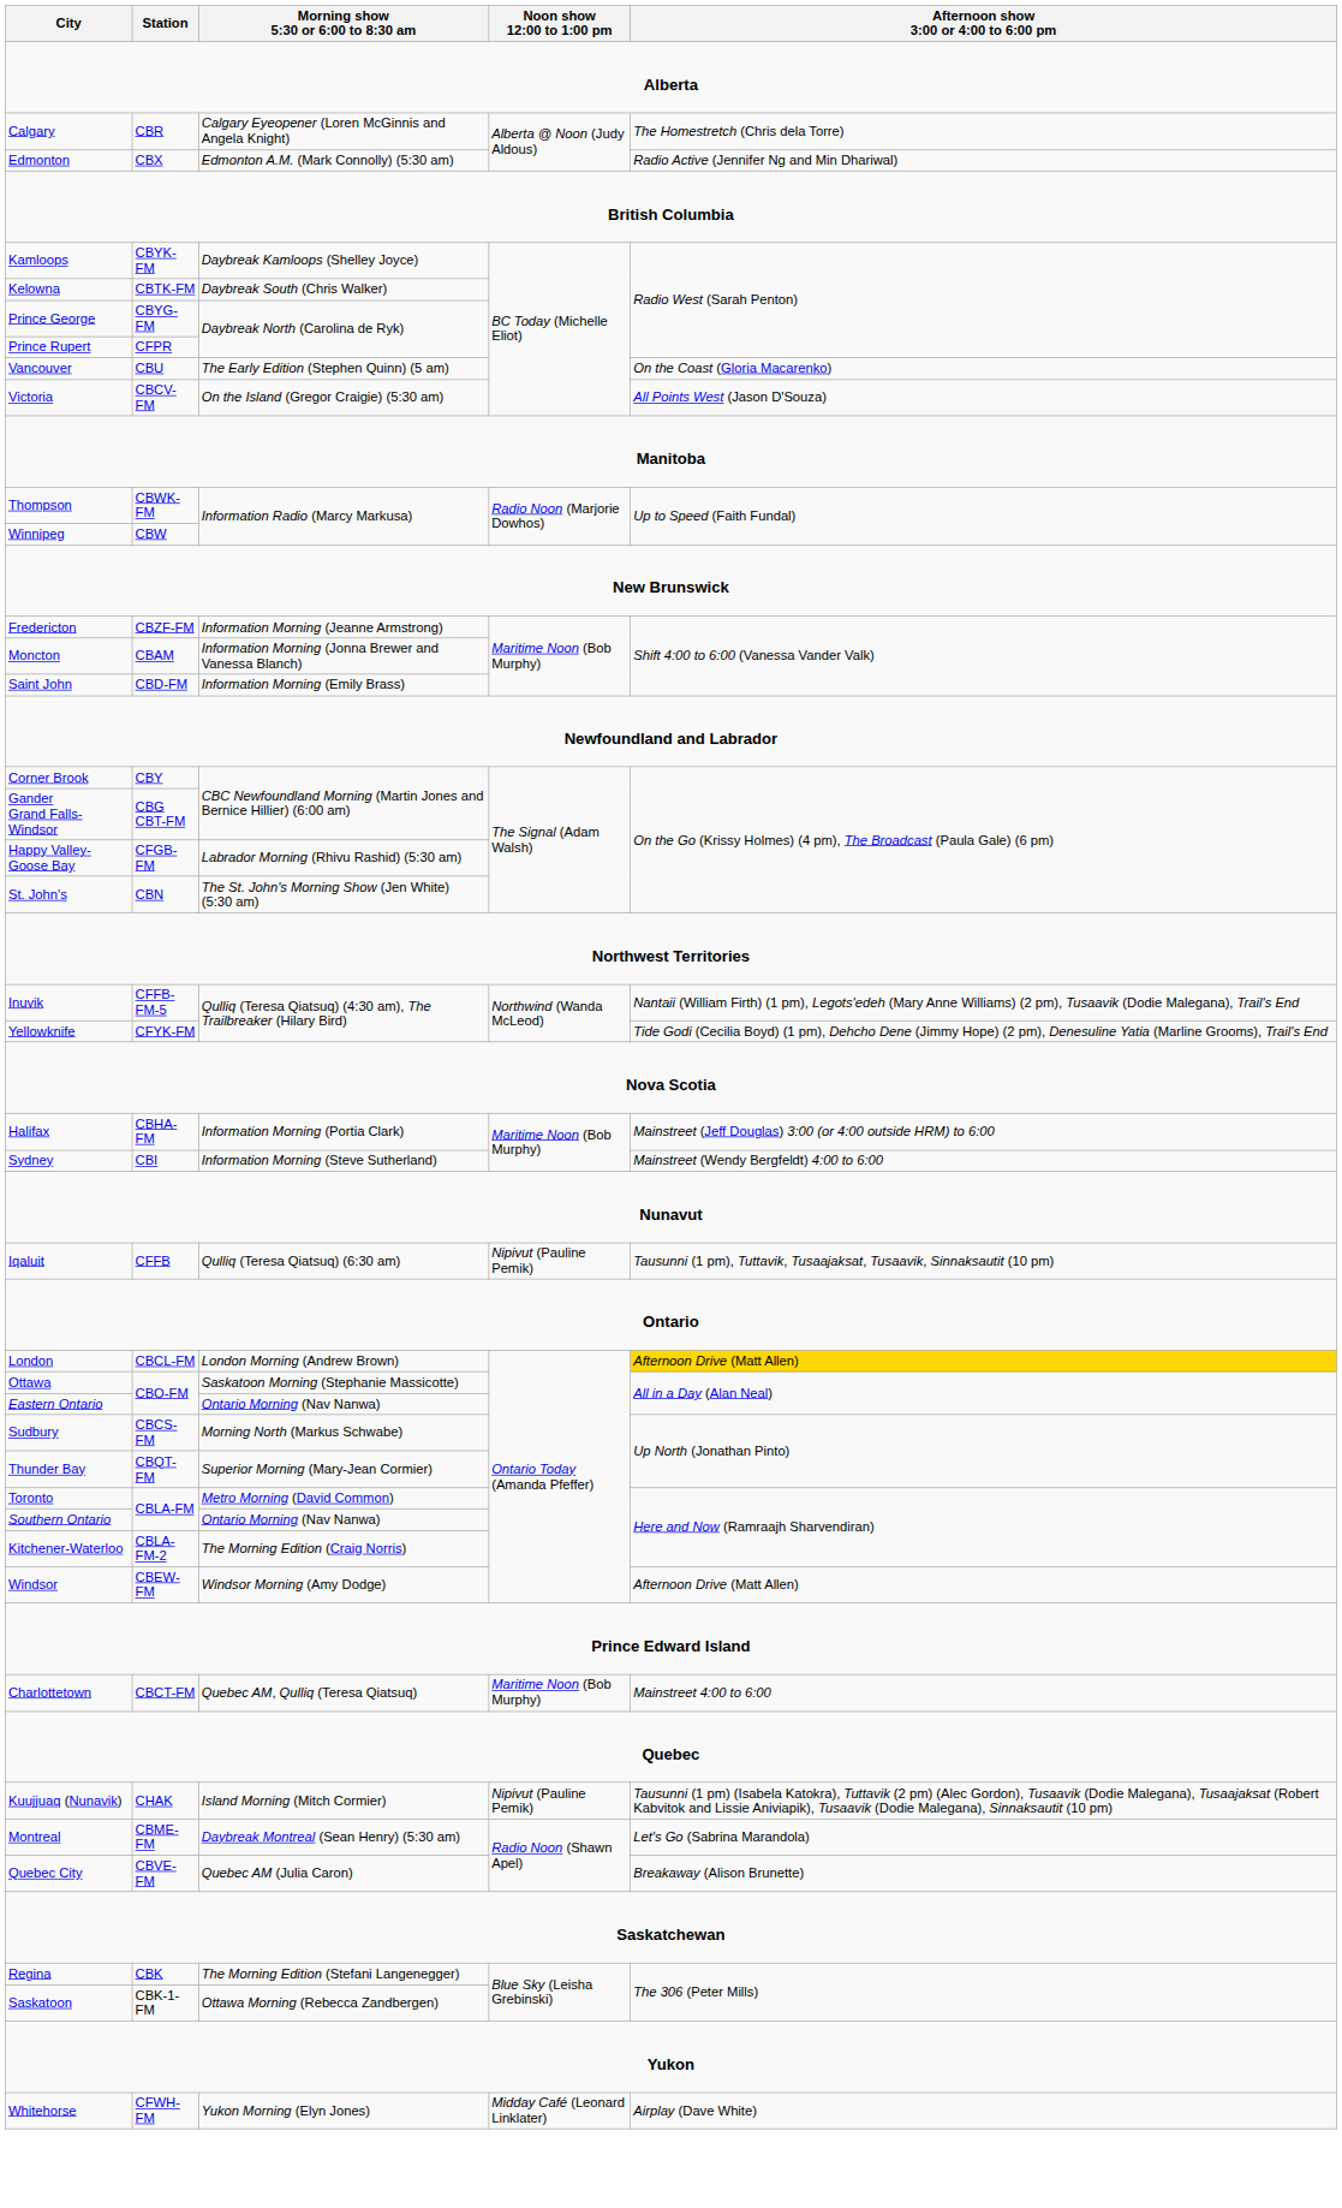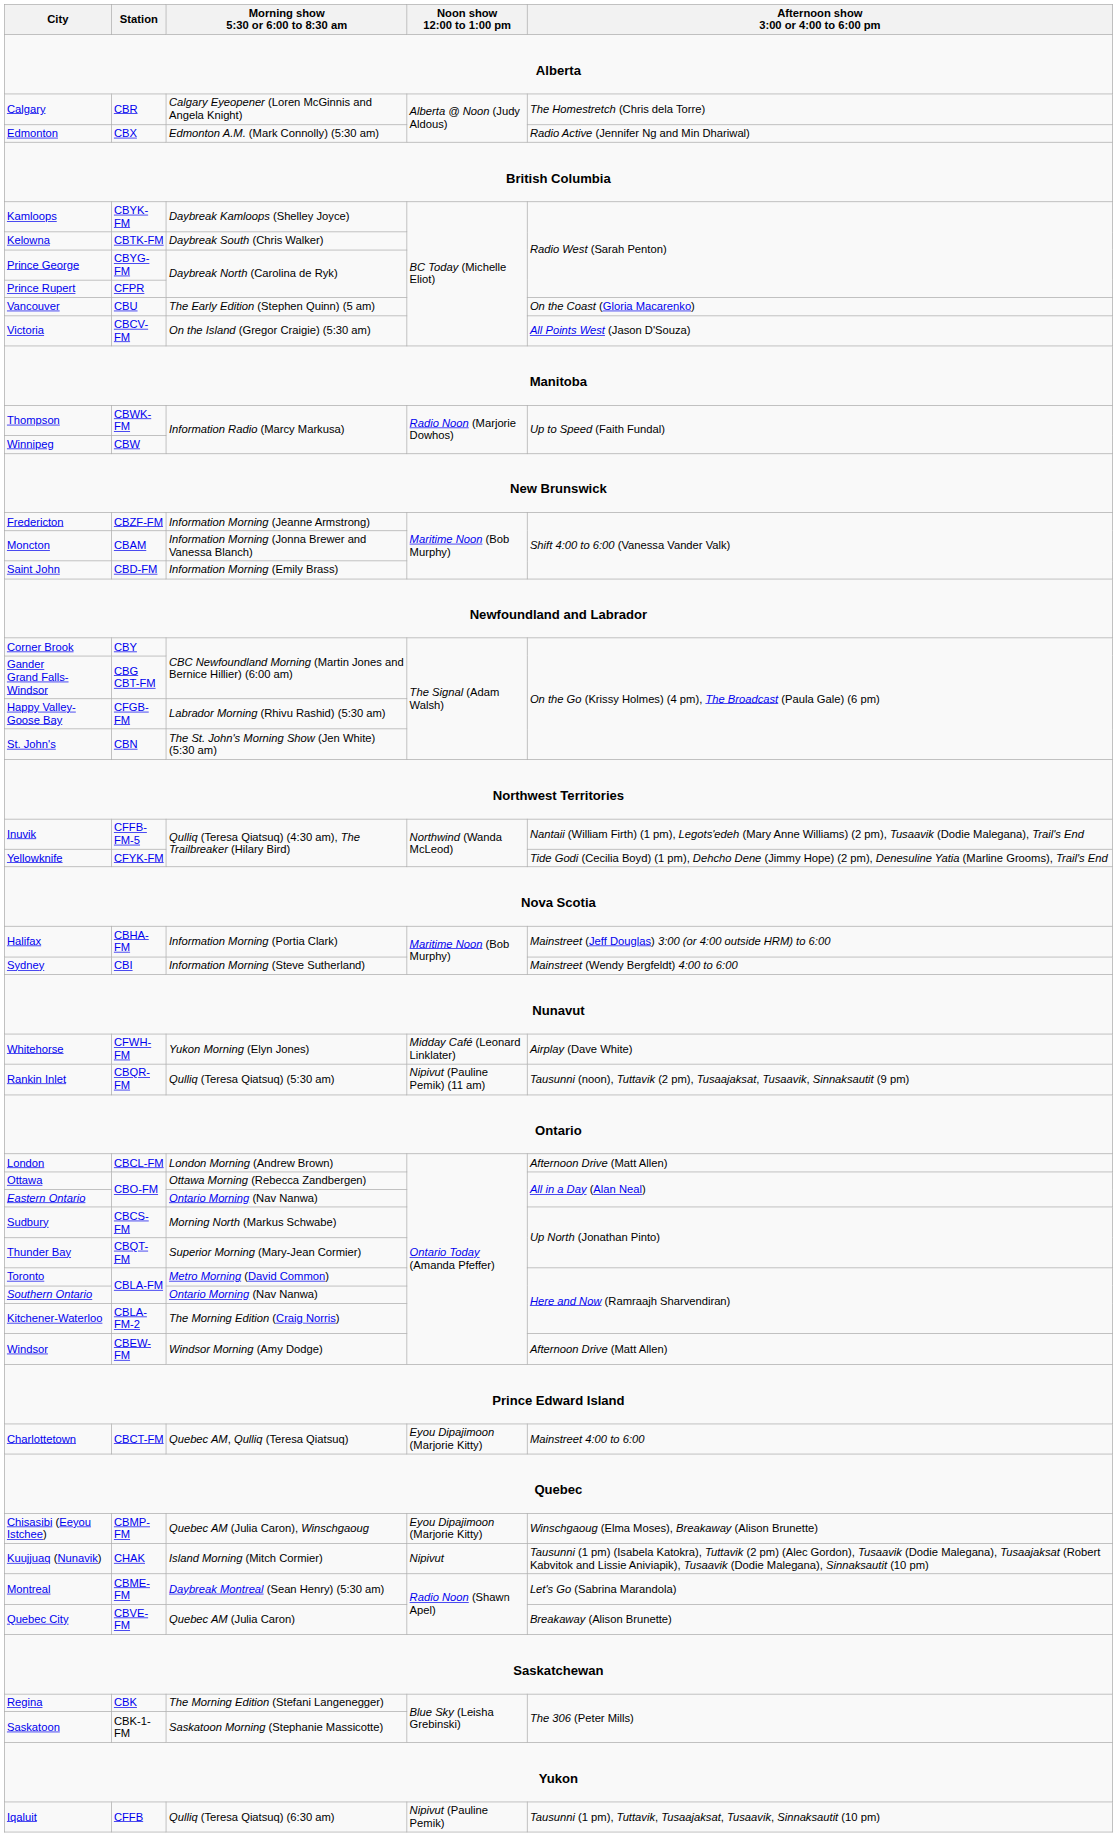rows swapped: Iqaluit <-> Whitehorse
+ row: Rankin Inlet | CBQR-FM | Qulliq (Teresa Qiatsuq) (5:30 am) | Nipivut (Pauline Pemik) (11 am) | Tausunni (noon), Tuttavik (2 pm), Tusaajaksat, Tusaavik, Sinnaksautit (9 pm)
London | Afternoon show 3:00 or 4:00 to 6:00 pm: gold background -> no background
Ottawa | Morning show 5:30 or 6:00 to 8:30 am: Saskatoon Morning (Stephanie Massicotte) -> Ottawa Morning (Rebecca Zandbergen)
Charlottetown | Noon show 12:00 to 1:00 pm: Maritime Noon (Bob Murphy) -> Eyou Dipajimoon (Marjorie Kitty)
+ row: Chisasibi (Eeyou Istchee) | CBMP-FM | Quebec AM (Julia Caron), Winschgaoug | Eyou Dipajimoon (Marjorie Kitty) | Winschgaoug (Elma Moses), Breakaway (Alison Brunette)
Kuujjuaq (Nunavik) | Noon show 12:00 to 1:00 pm: Nipivut (Pauline Pemik) -> Nipivut
Saskatoon | Morning show 5:30 or 6:00 to 8:30 am: Ottawa Morning (Rebecca Zandbergen) -> Saskatoon Morning (Stephanie Massicotte)
